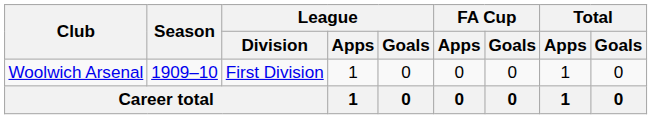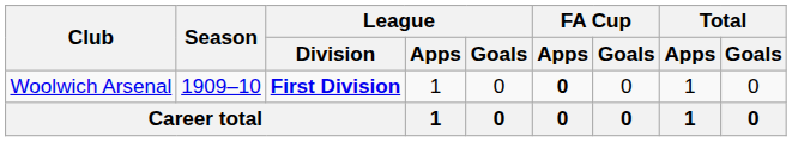Woolwich Arsenal | League / Division: normal -> bold
Woolwich Arsenal | FA Cup / Apps: normal -> bold
